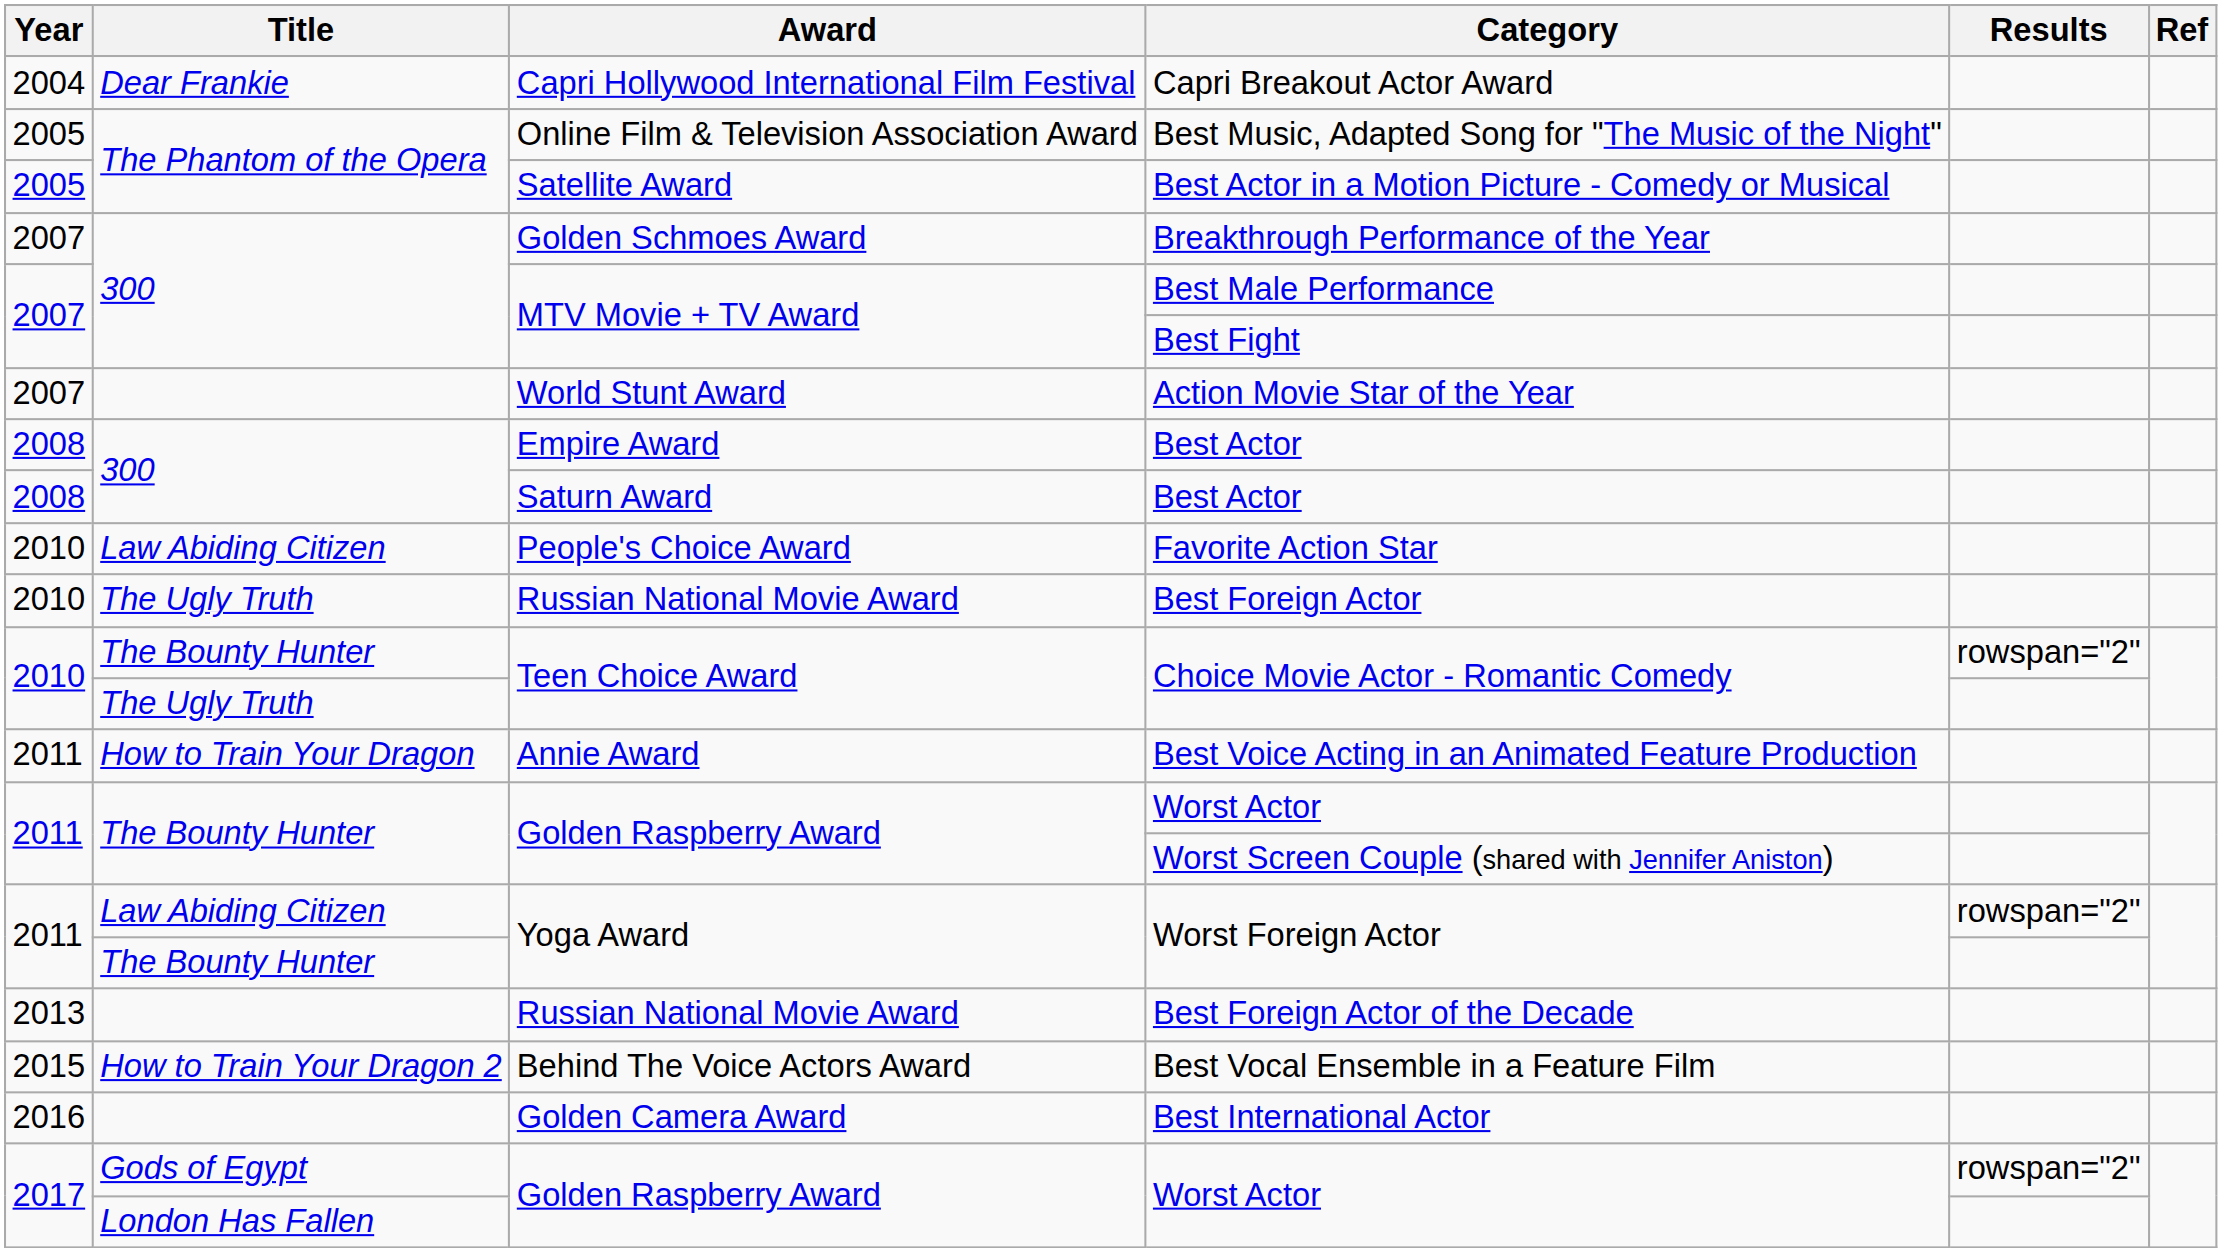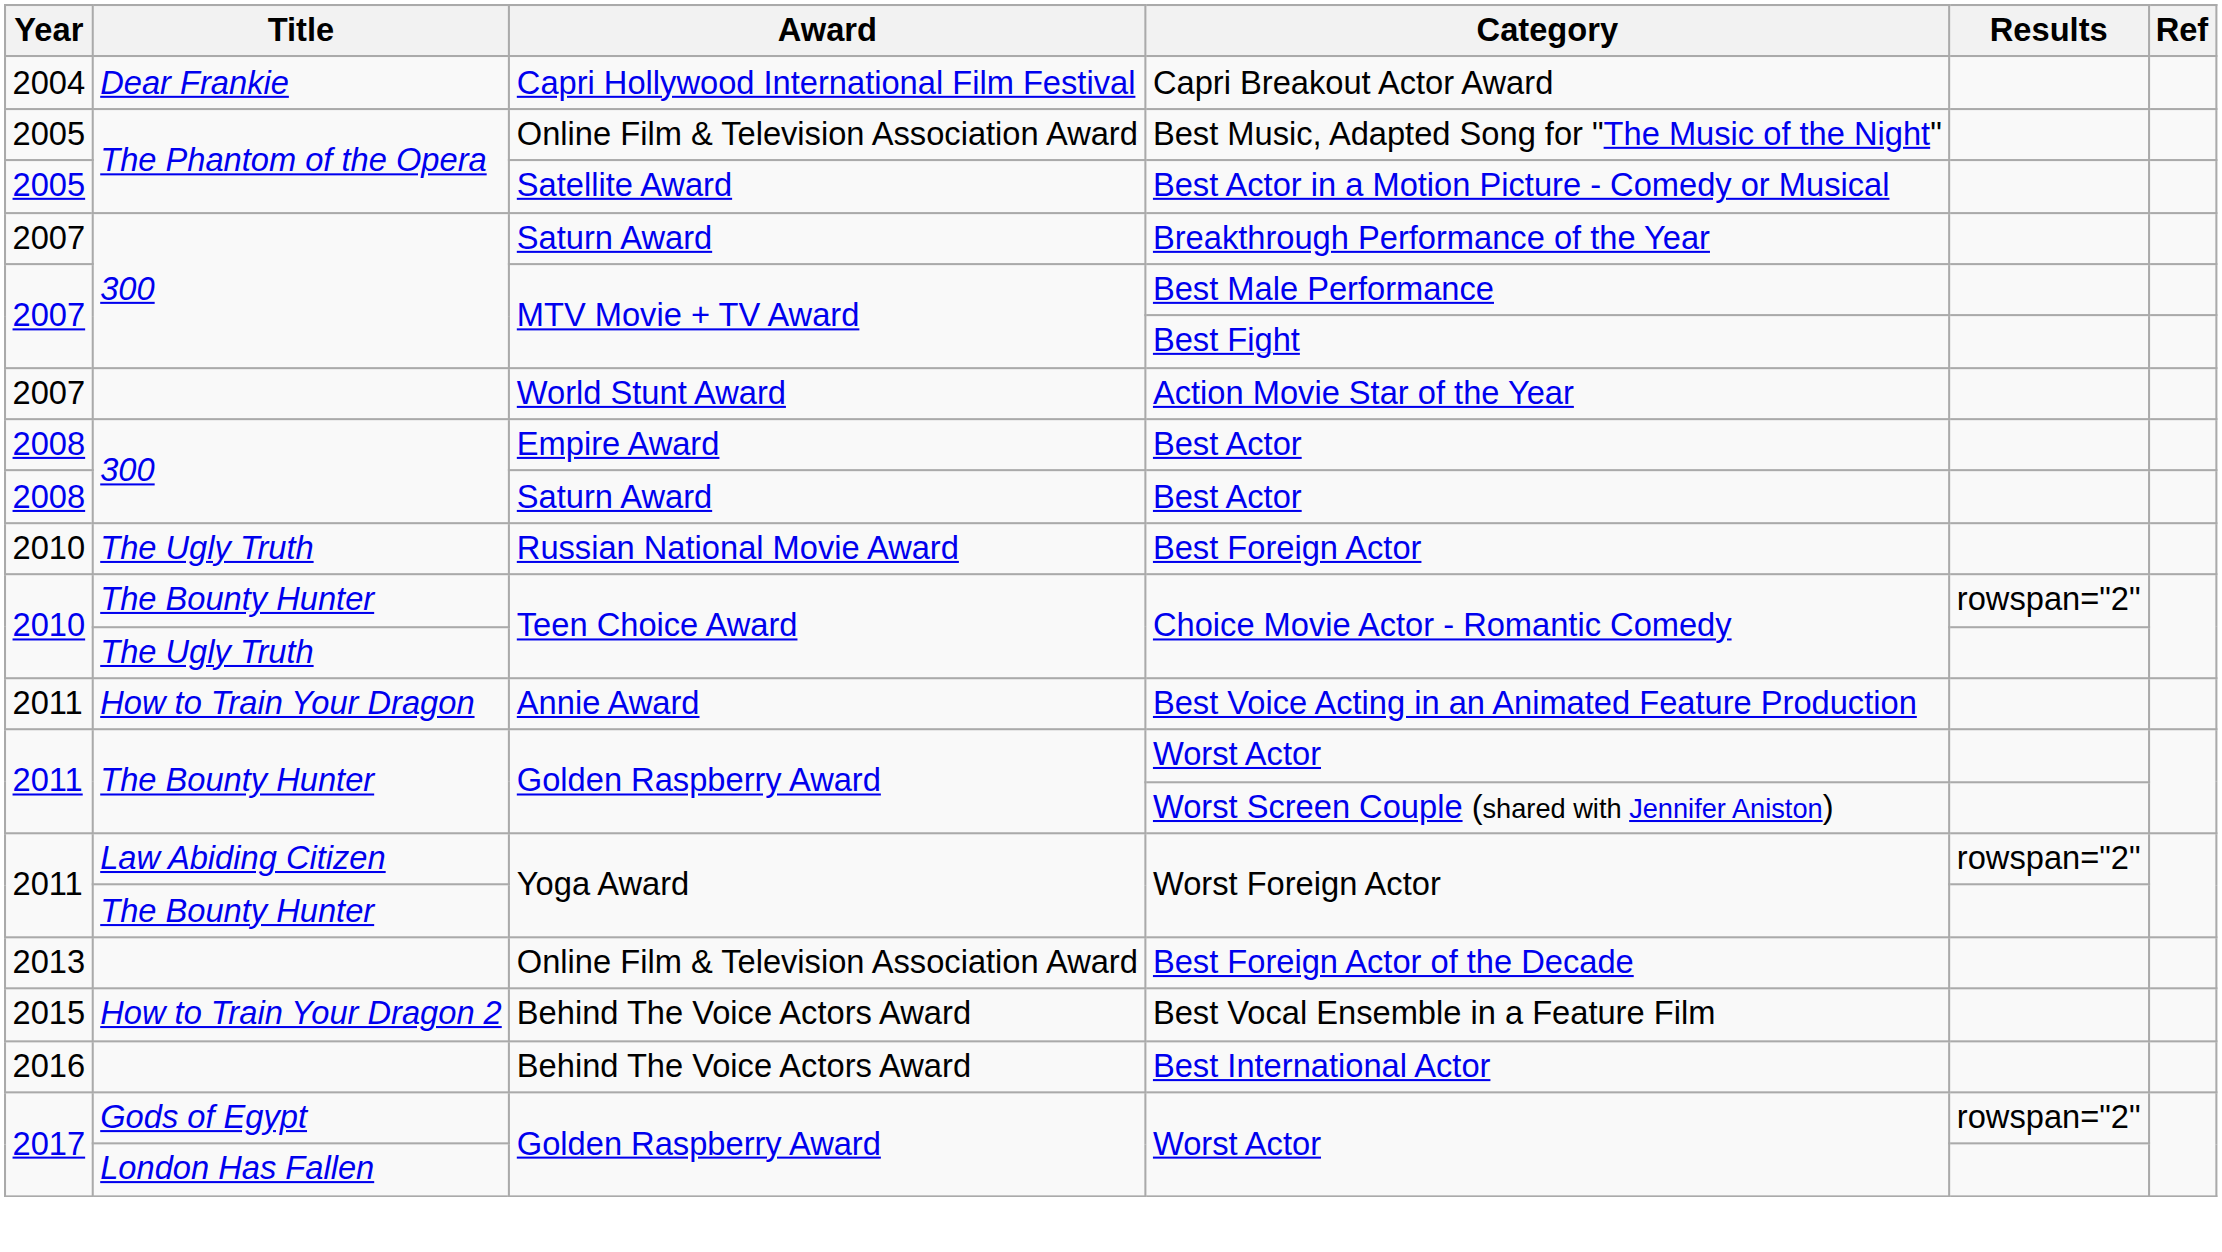Breakthrough Performance of the Year | Award: Golden Schmoes Award -> Saturn Award
- row: 2010 | Law Abiding Citizen | People's Choice Award | Favorite Action Star
Best Foreign Actor of the Decade | Award: Russian National Movie Award -> Online Film & Television Association Award
Best International Actor | Award: Golden Camera Award -> Behind The Voice Actors Award
